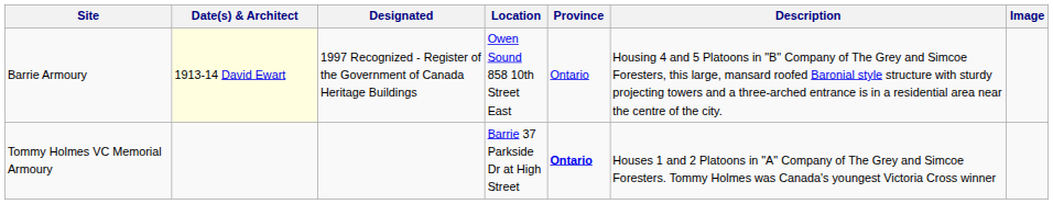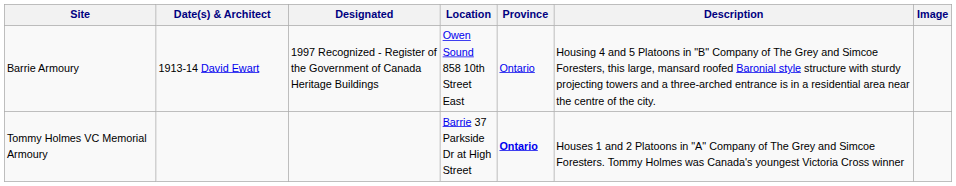Barrie Armoury | Date(s) & Architect: lightyellow background -> no background
